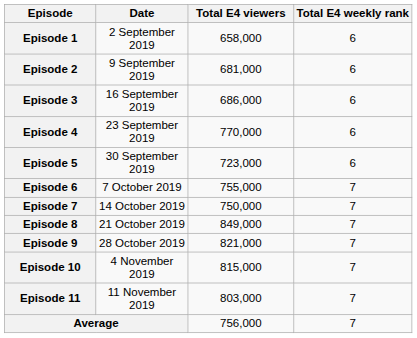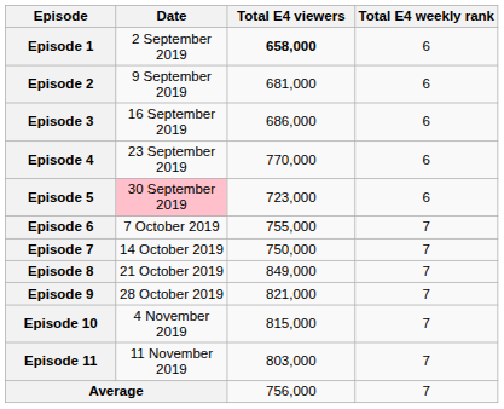Episode 1 | Total E4 viewers: normal -> bold
Episode 5 | Date: no background -> pink background
